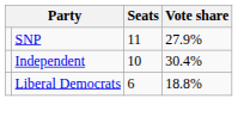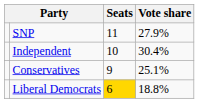+ row: Conservatives | 9 | 25.1%
Liberal Democrats | Seats: no background -> gold background
